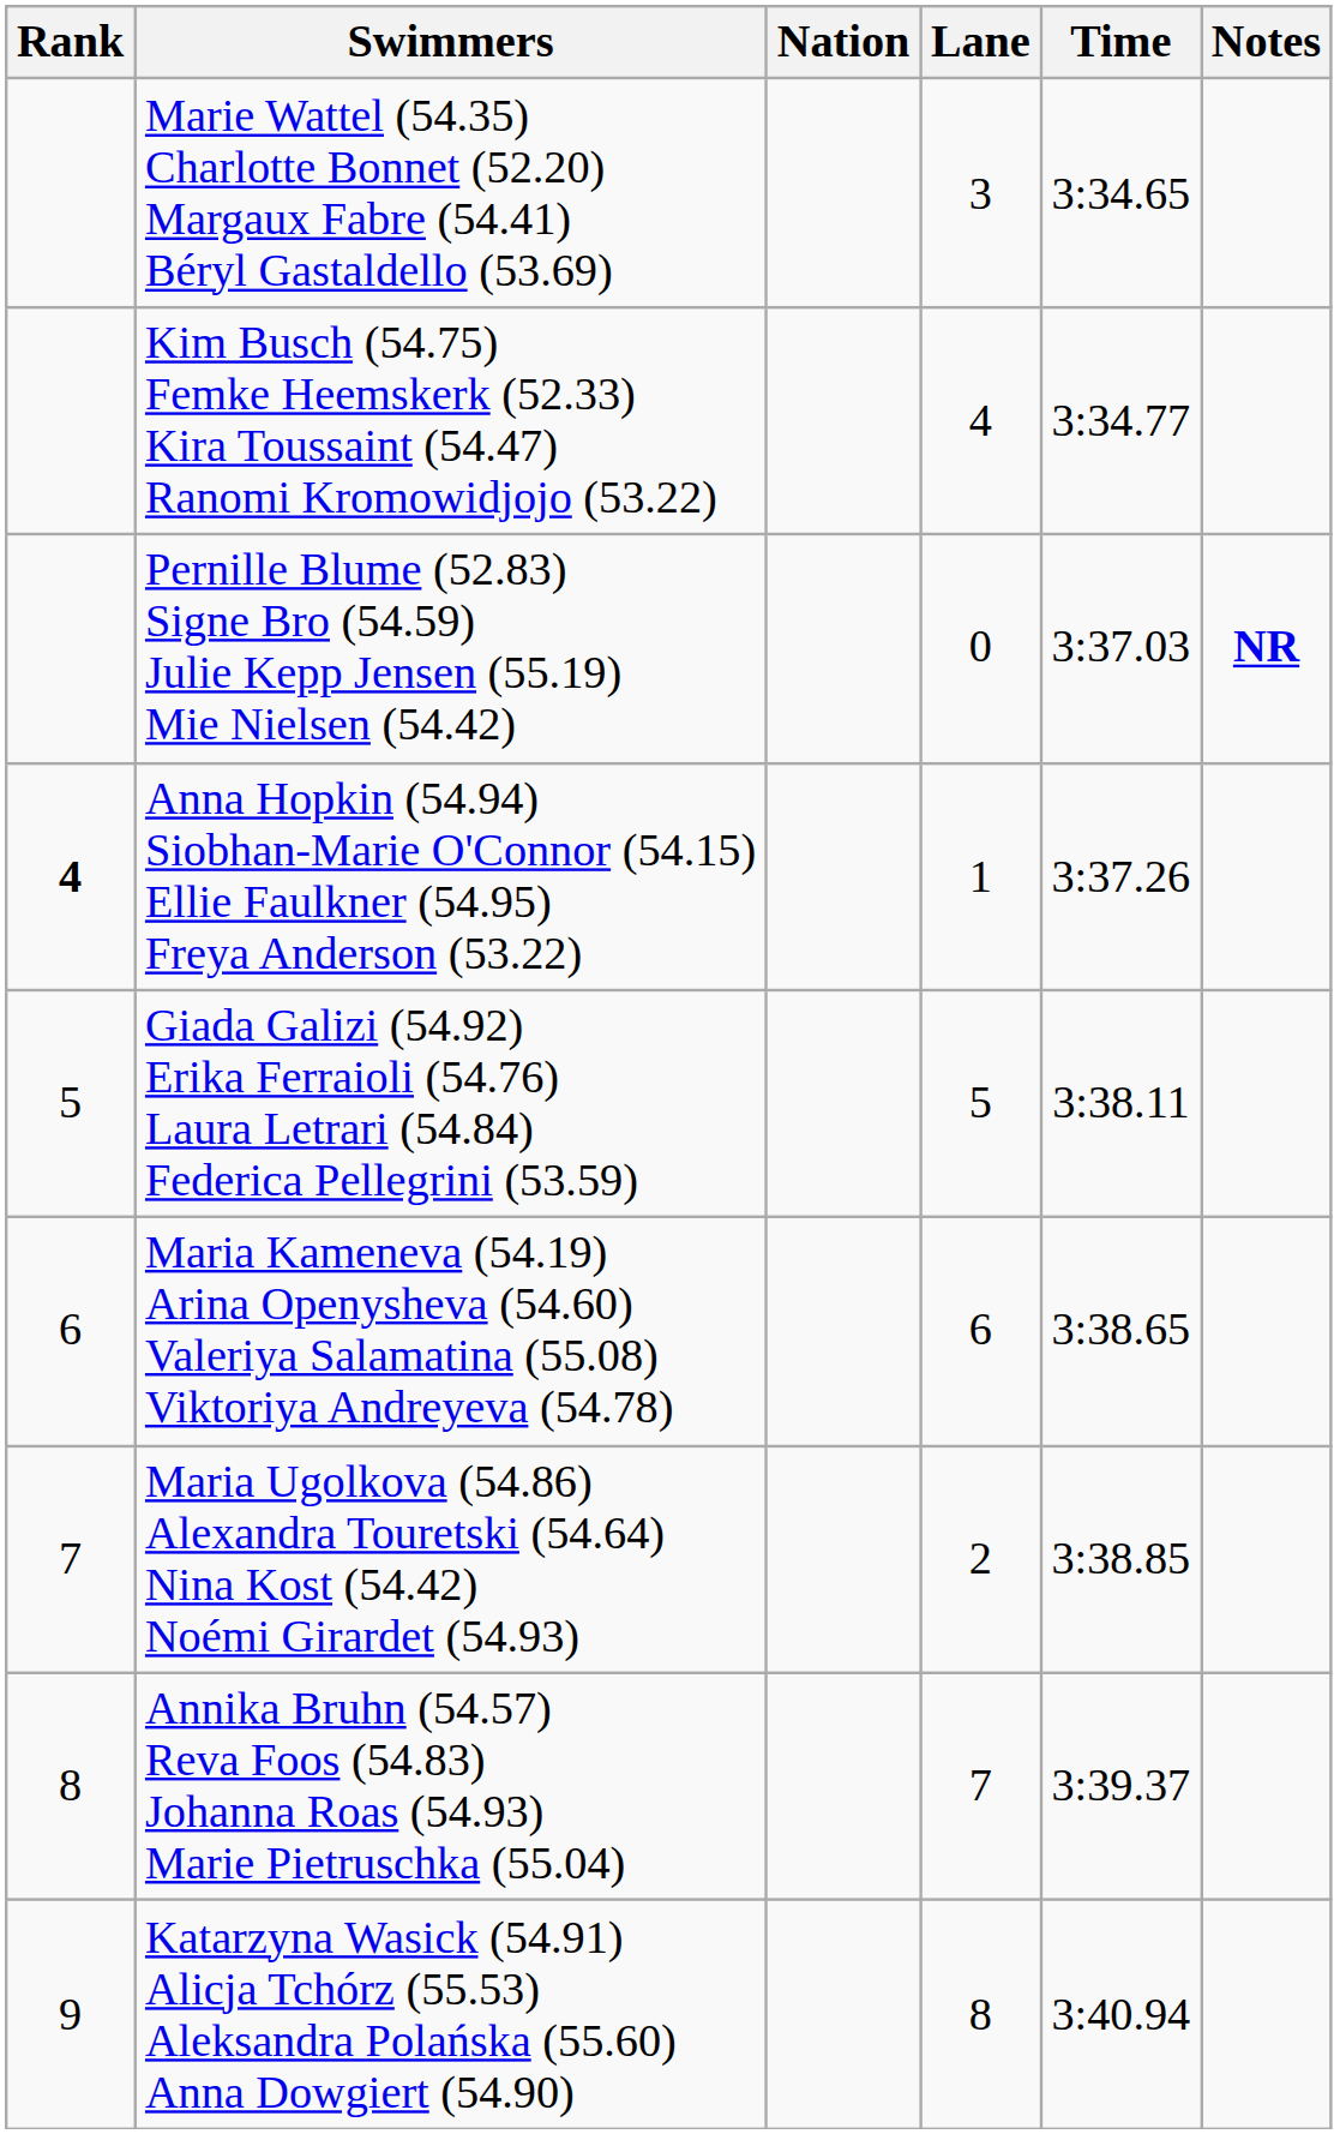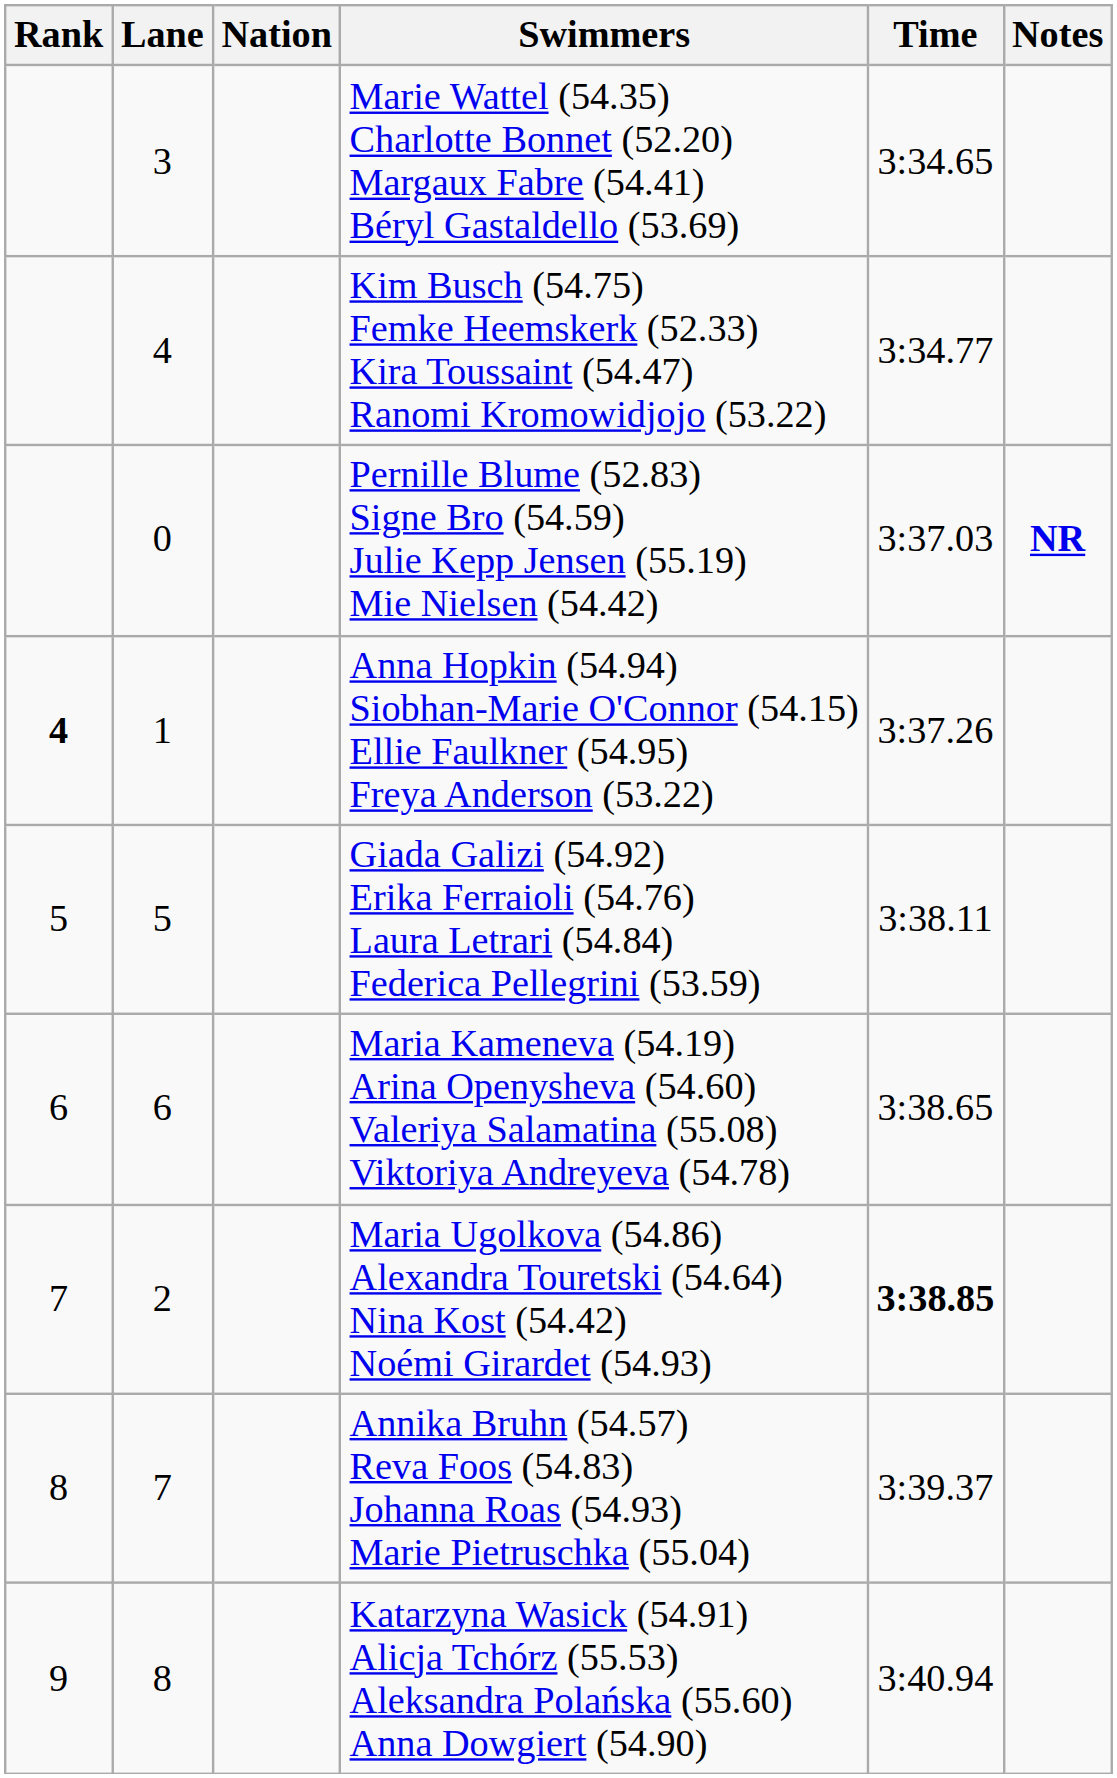columns swapped: Lane <-> Swimmers
row 8 | Time: normal -> bold
